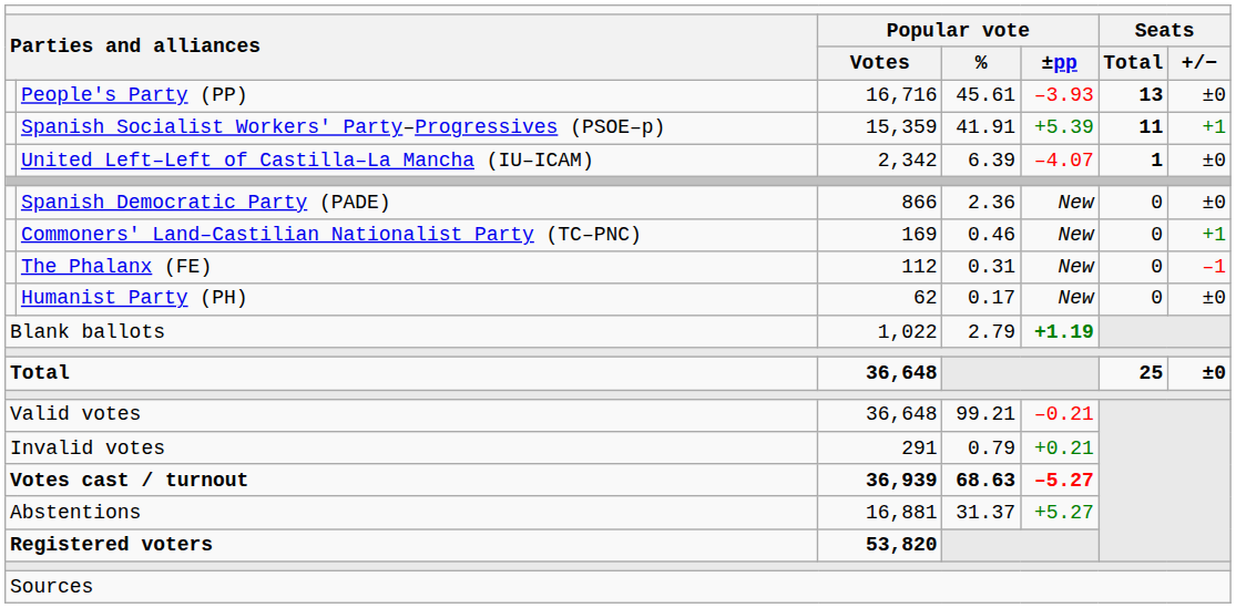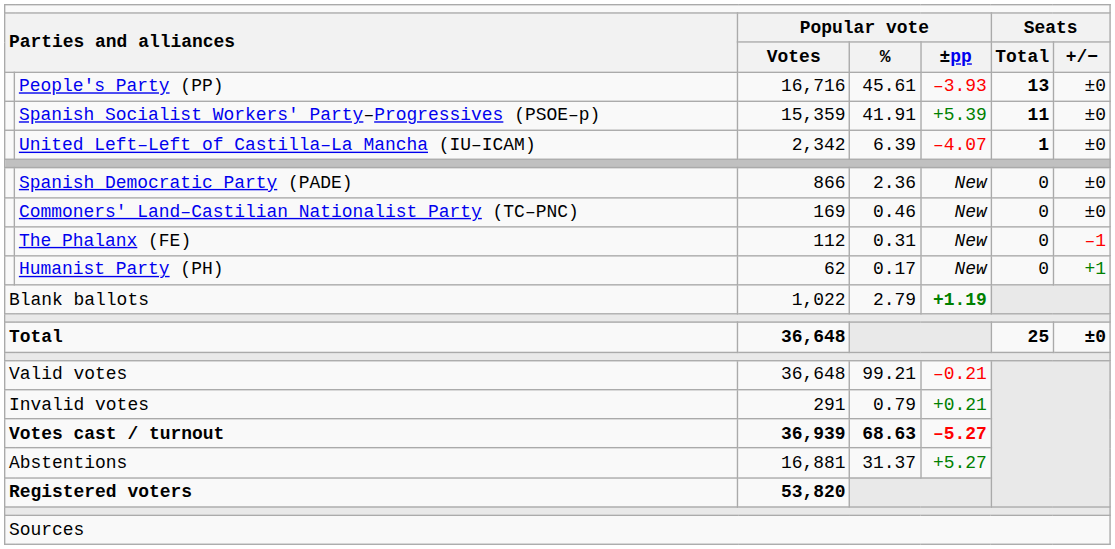Spanish Socialist Workers' Party–Progressives (PSOE–p) | column 7: +1 -> ±0
Commoners' Land–Castilian Nationalist Party (TC–PNC) | column 7: +1 -> ±0
Humanist Party (PH) | column 7: ±0 -> +1
